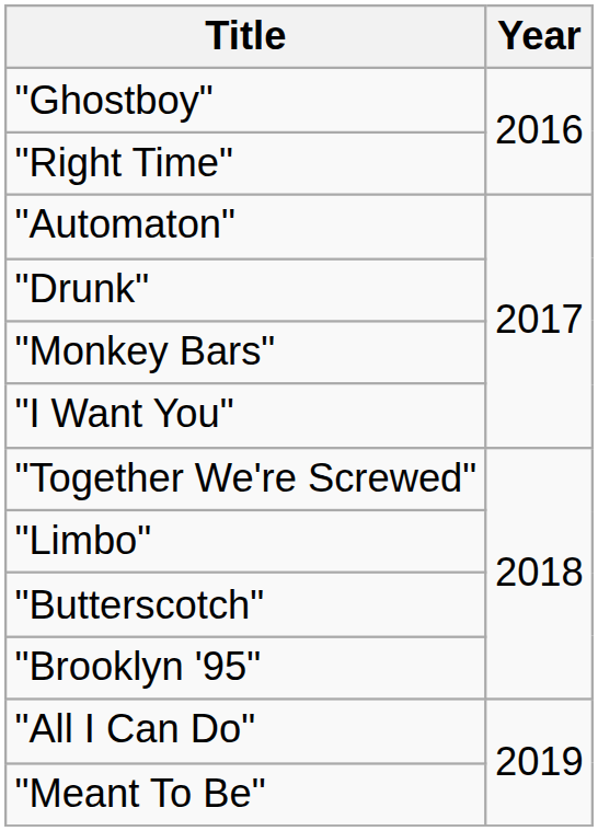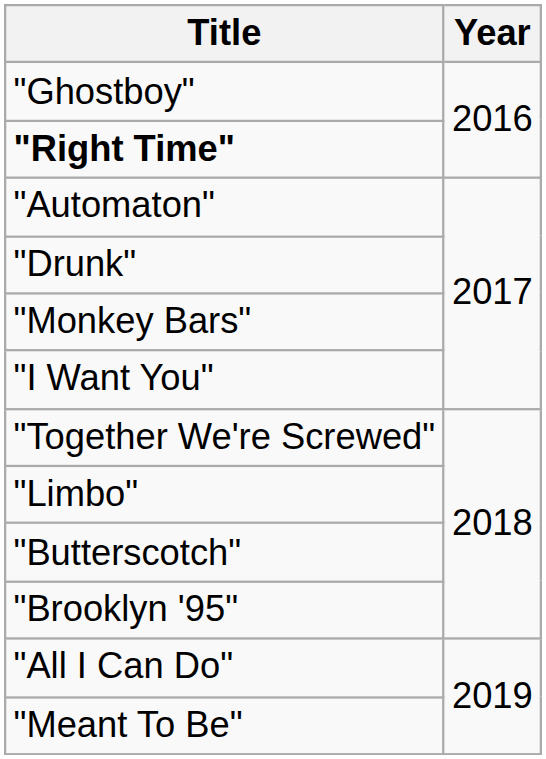"Right Time" | Title: normal -> bold
